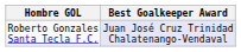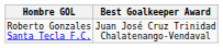Roberto Gonzales Santa Tecla F.C. | Best Goalkeeper Award: lavender background -> no background
